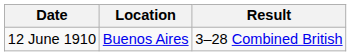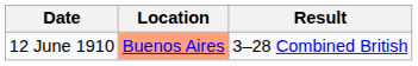row 2 | Location: no background -> lightsalmon background
